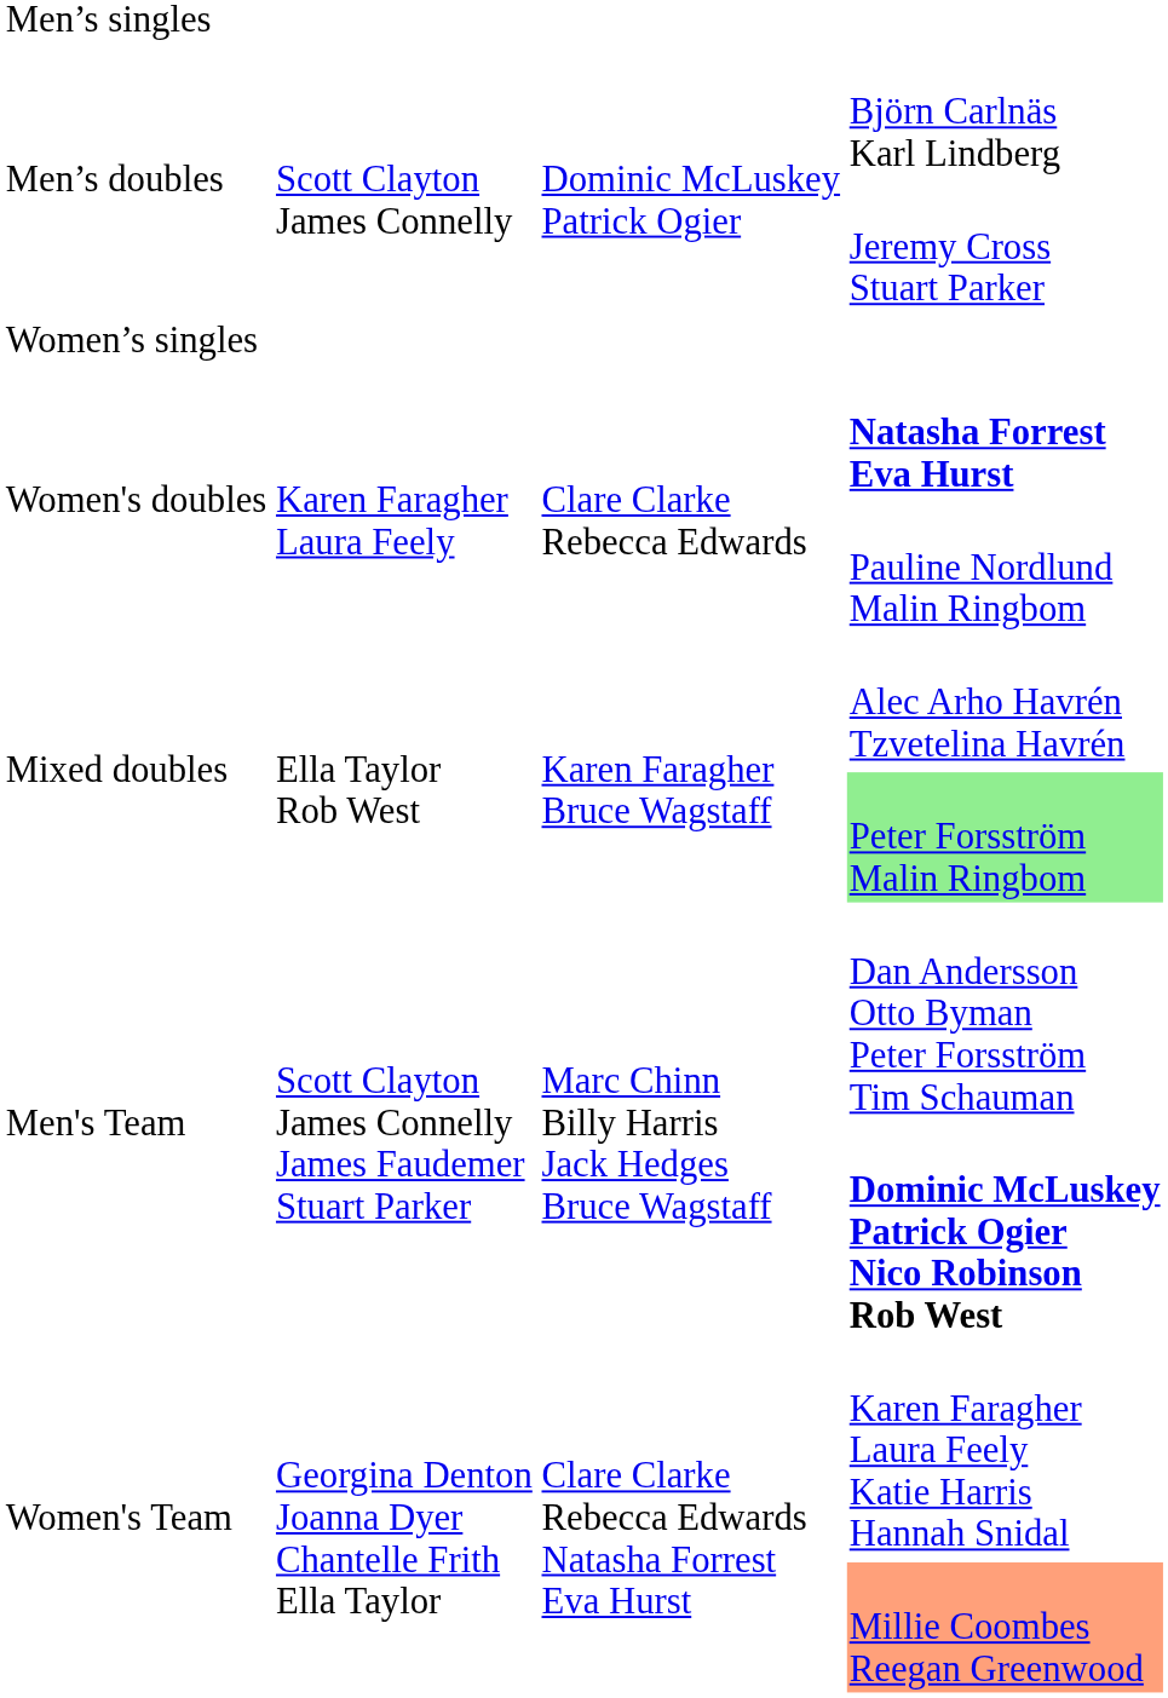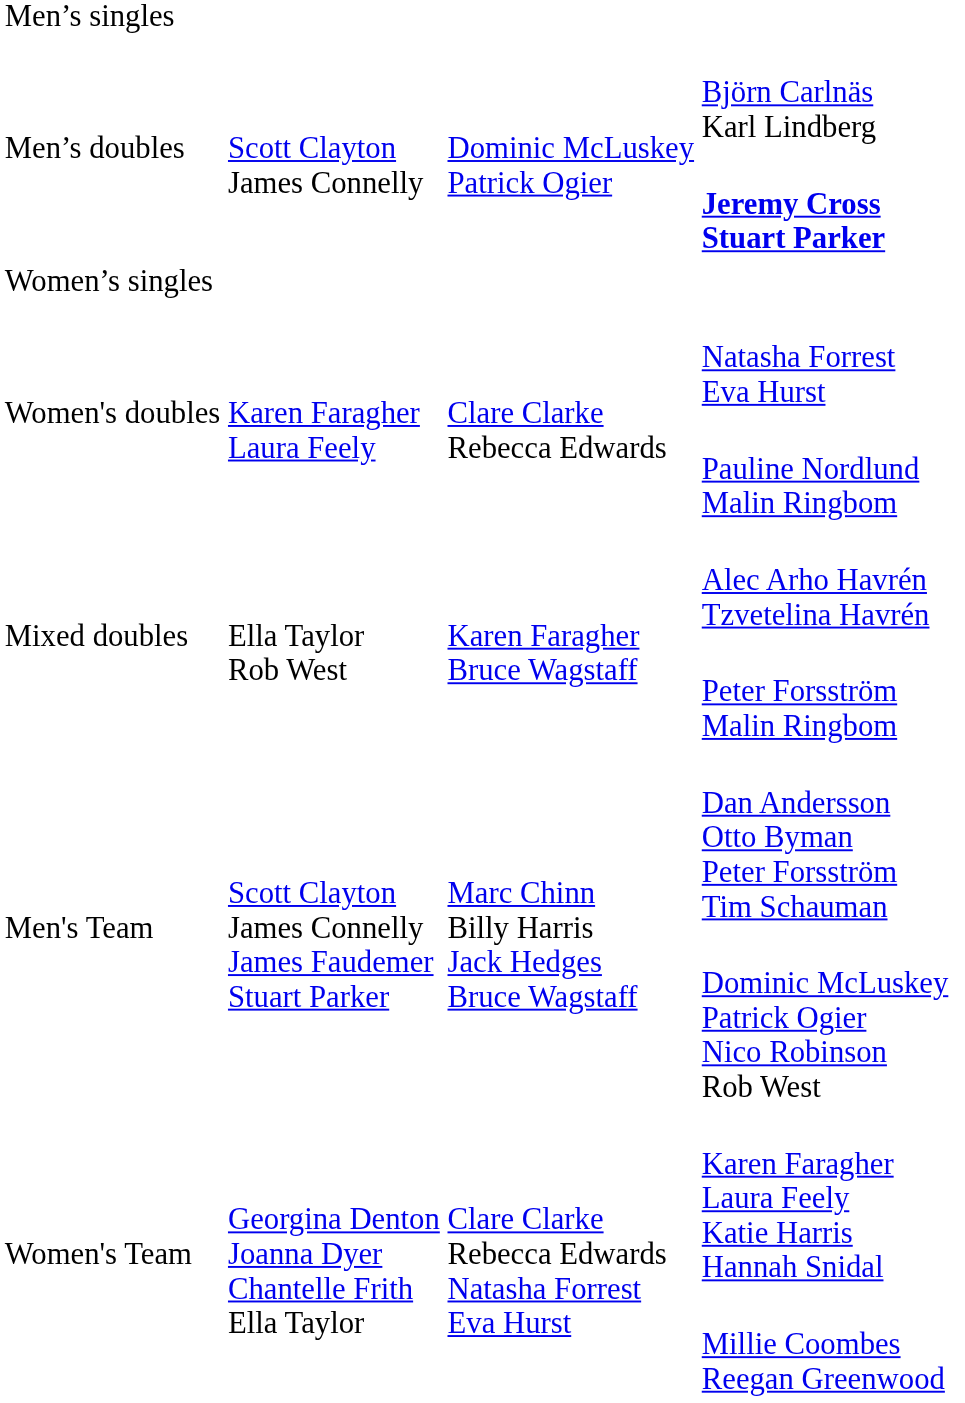Jeremy Cross Stuart Parker | column 4: normal -> bold
Natasha Forrest Eva Hurst | column 4: bold -> normal
Peter Forsström Malin Ringbom | column 4: lightgreen background -> no background
Dominic McLuskey Patrick Ogier Nico Robinson Rob West | column 4: bold -> normal
Millie Coombes Reegan Greenwood | column 4: lightsalmon background -> no background
